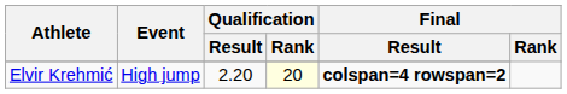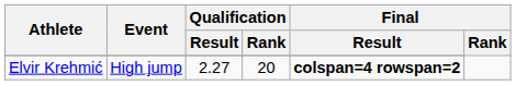Elvir Krehmić | Qualification / Result: 2.20 -> 2.27
Elvir Krehmić | Qualification / Rank: lightyellow background -> no background
